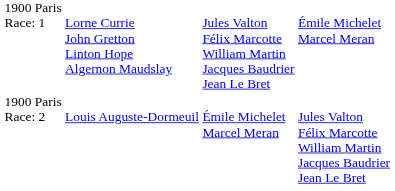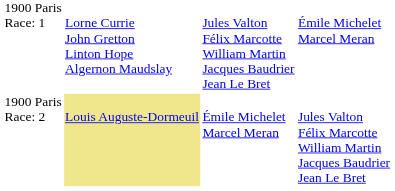1900 Paris Race: 2 | column 2: no background -> khaki background
